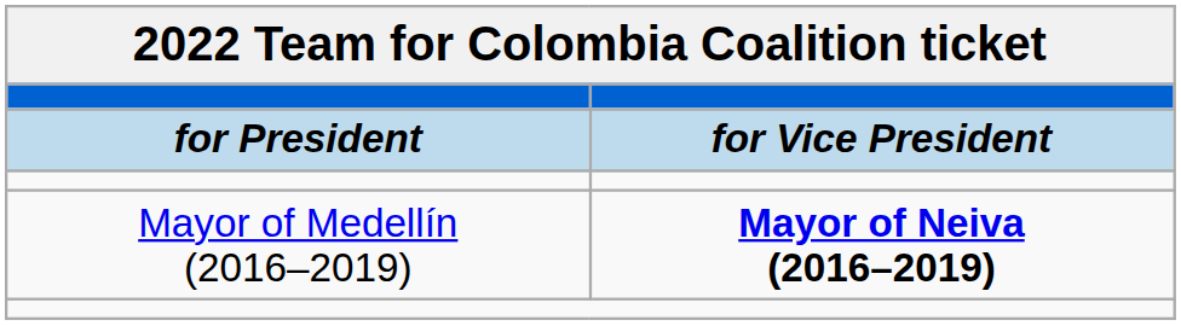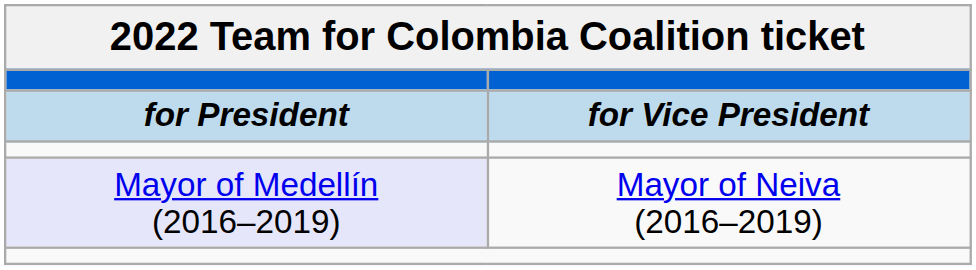Mayor of Medellín (2016–2019) | column 1: no background -> lavender background
Mayor of Medellín (2016–2019) | column 2: bold -> normal
